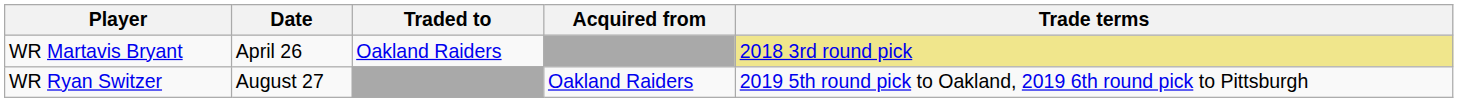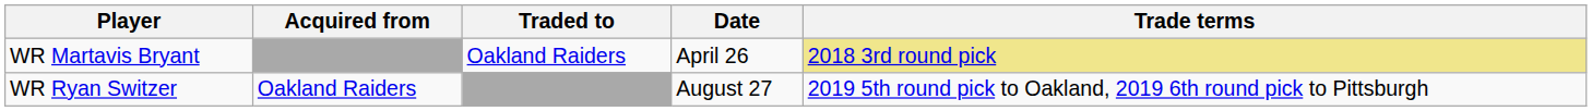columns swapped: Acquired from <-> Date
